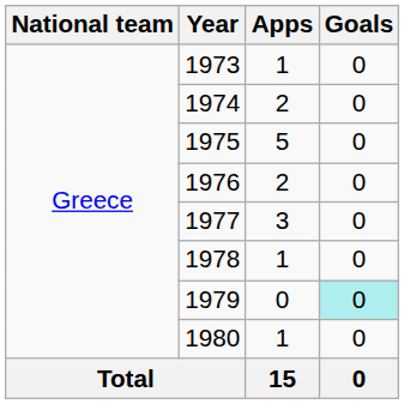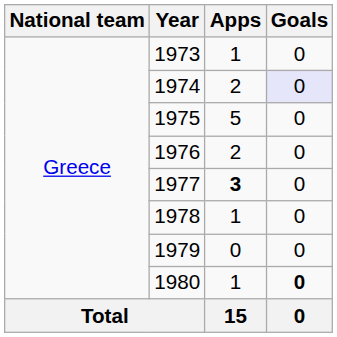1974 | Goals: no background -> lavender background
1977 | Apps: normal -> bold
1979 | Goals: paleturquoise background -> no background
1980 | Goals: normal -> bold
